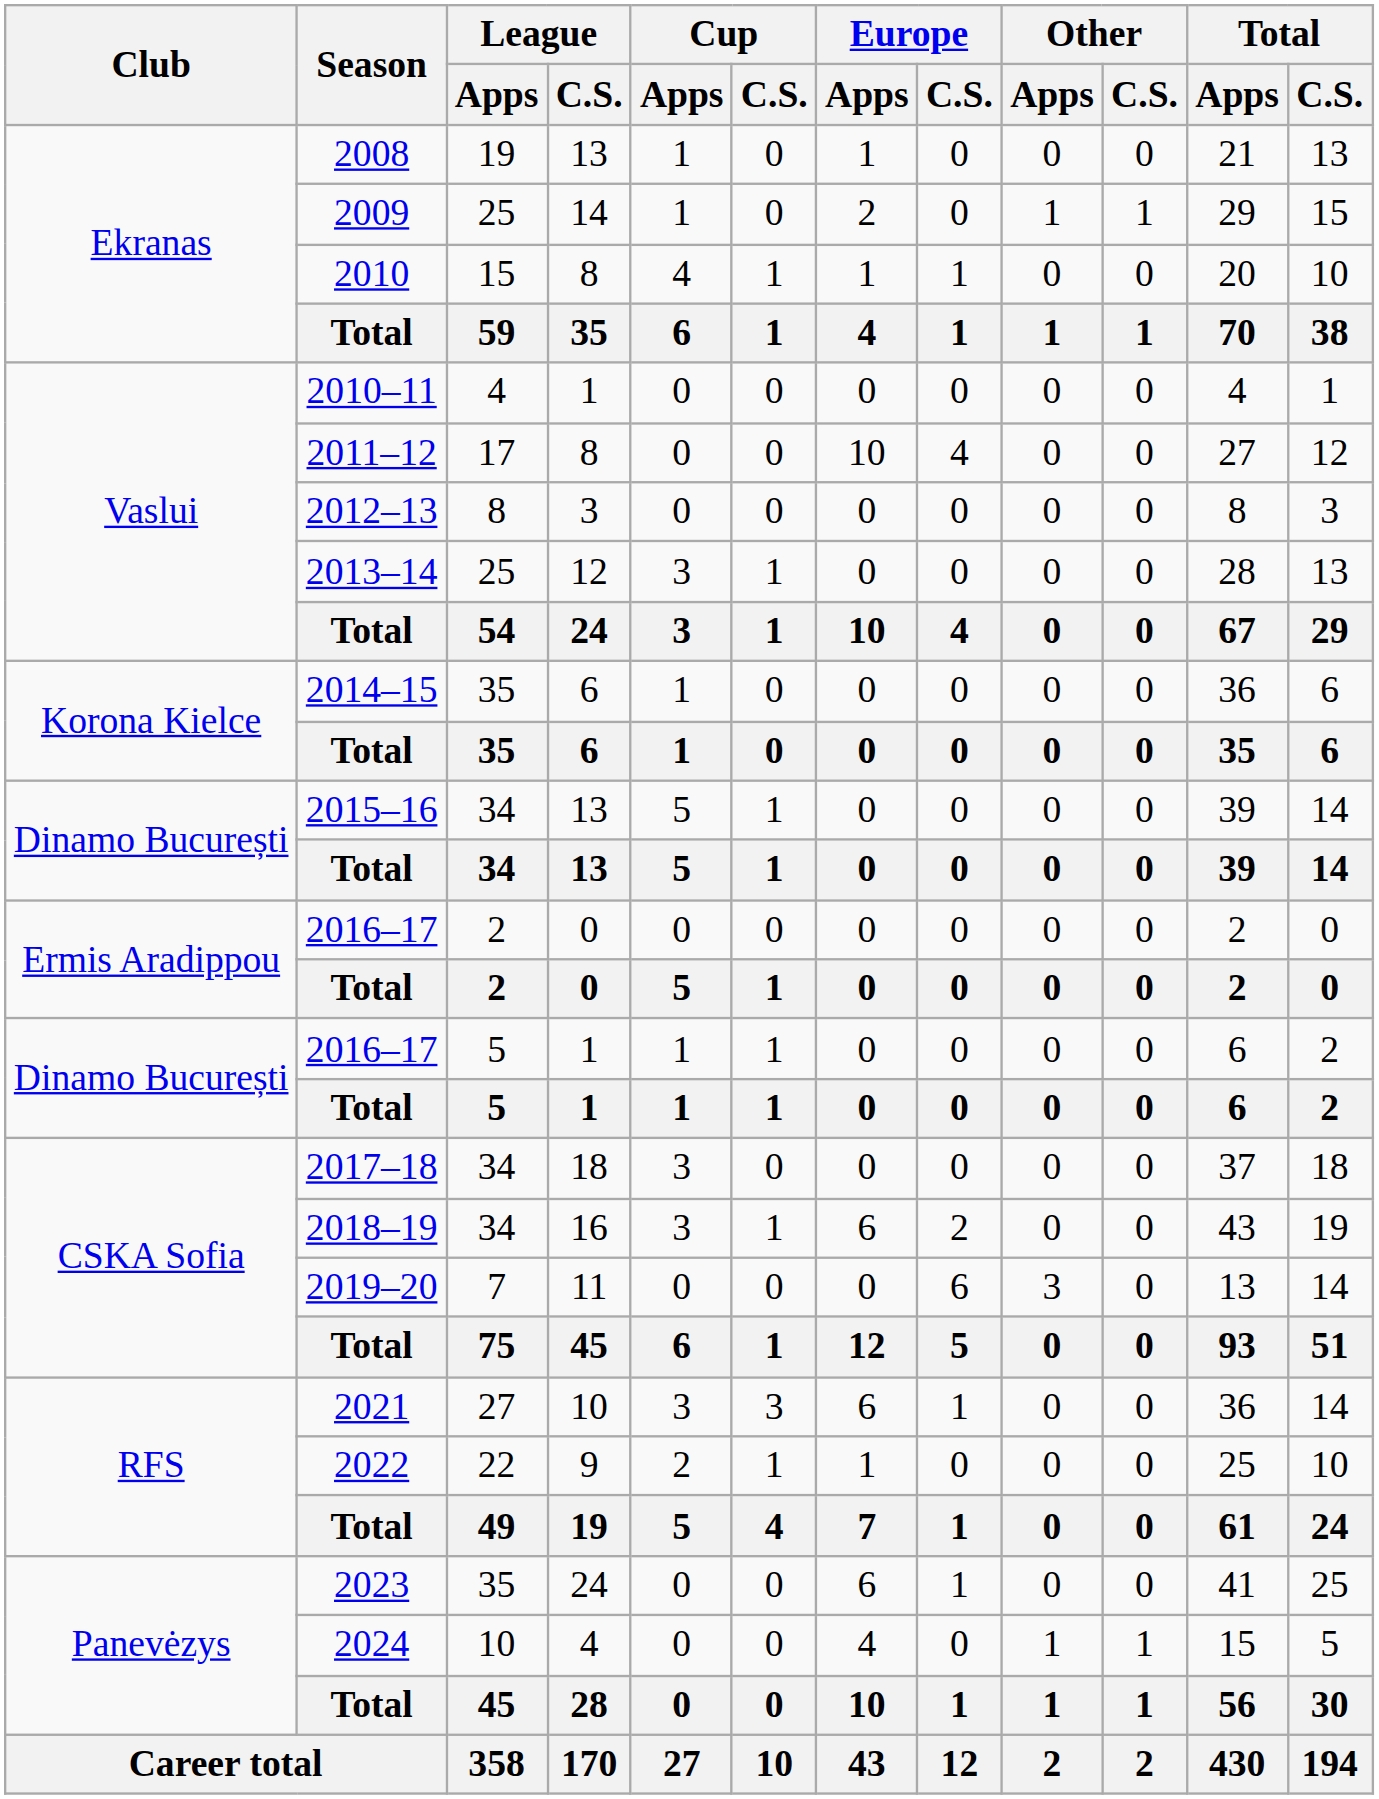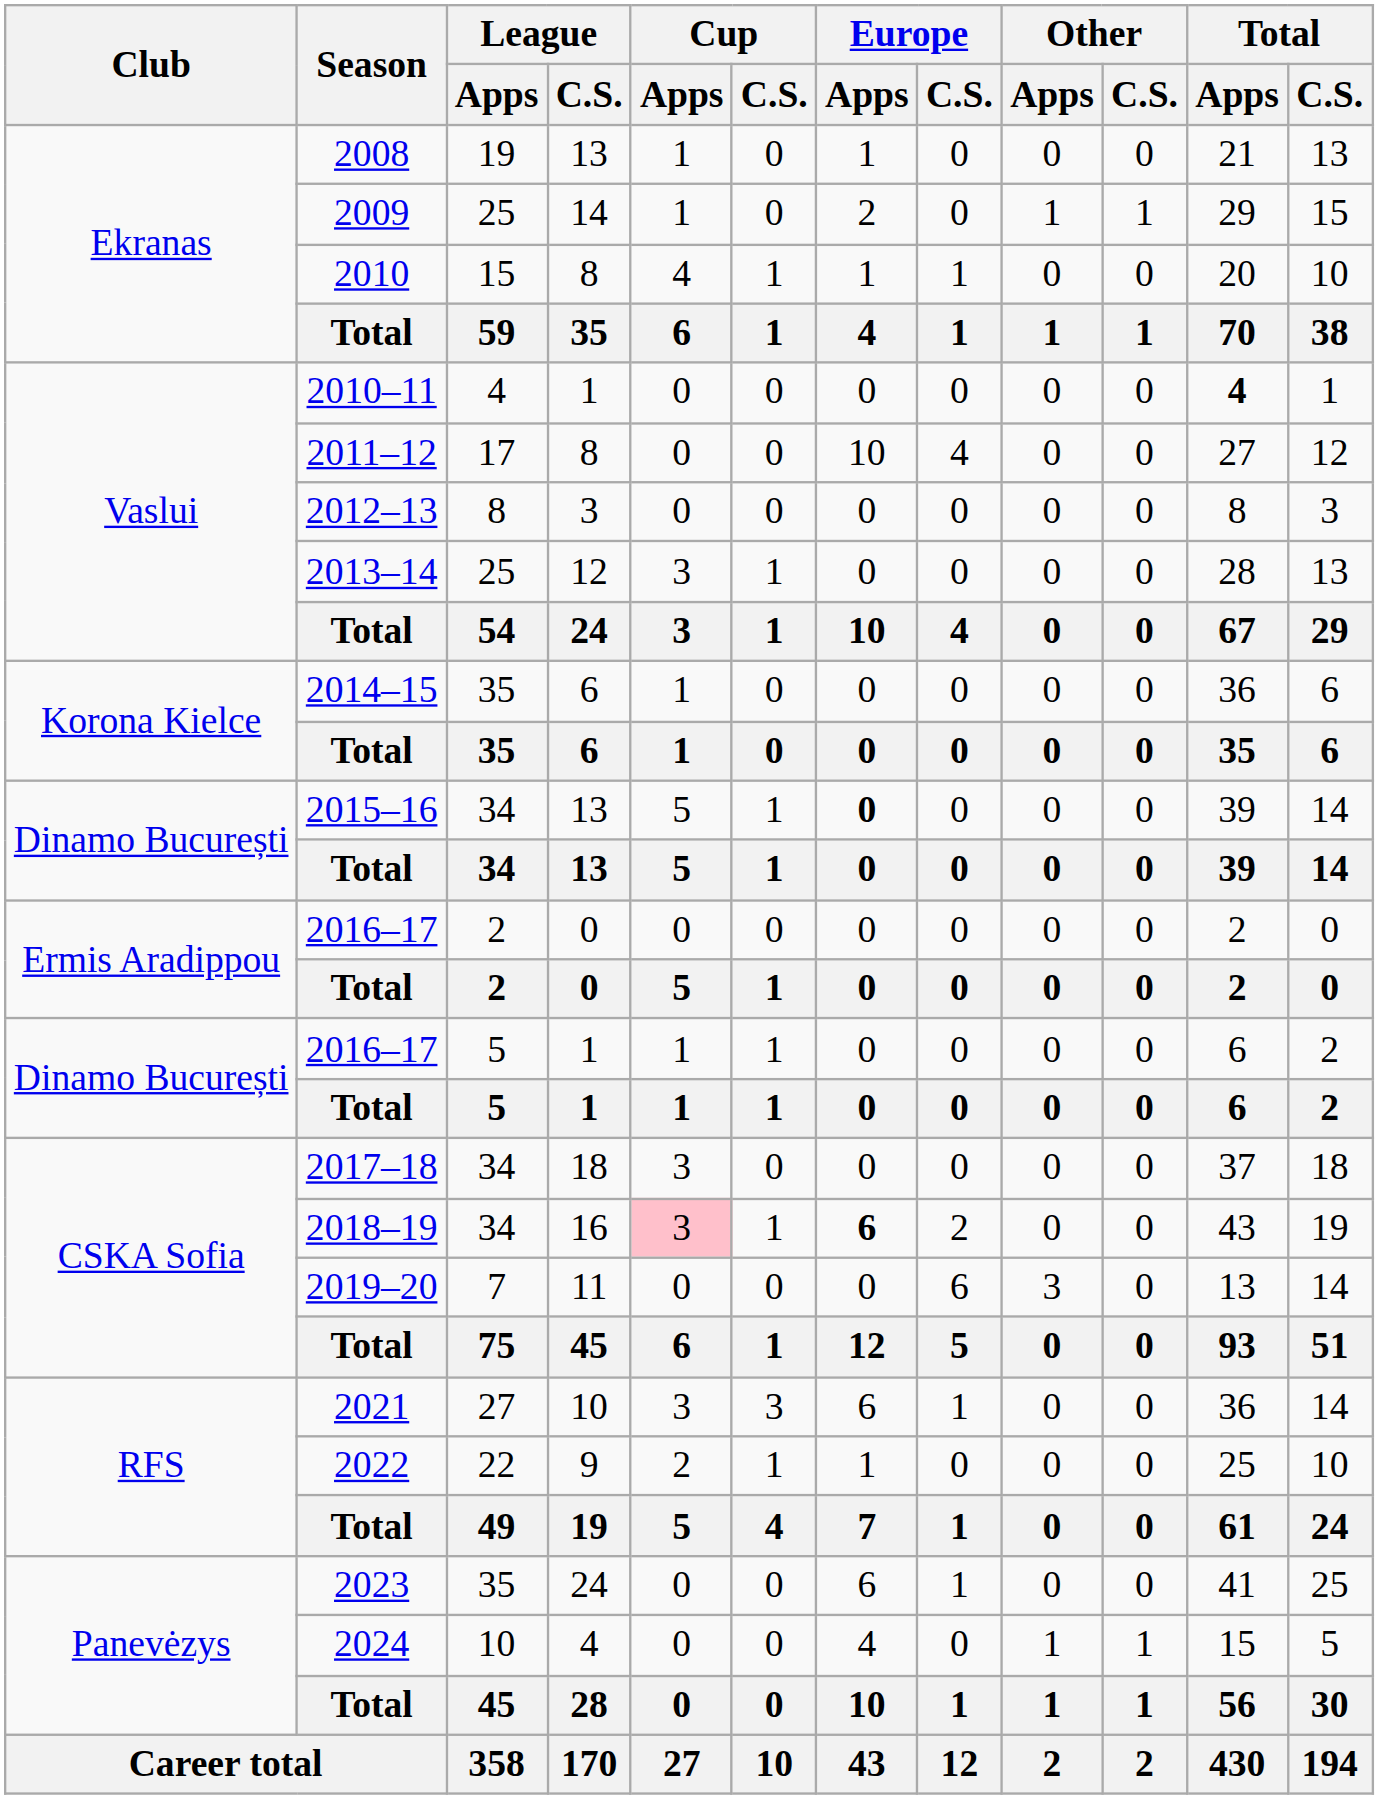2010–11 | Total / Apps: normal -> bold
2015–16 | Europe / Apps: normal -> bold
2018–19 | Cup / Apps: no background -> pink background
2018–19 | Europe / Apps: normal -> bold
